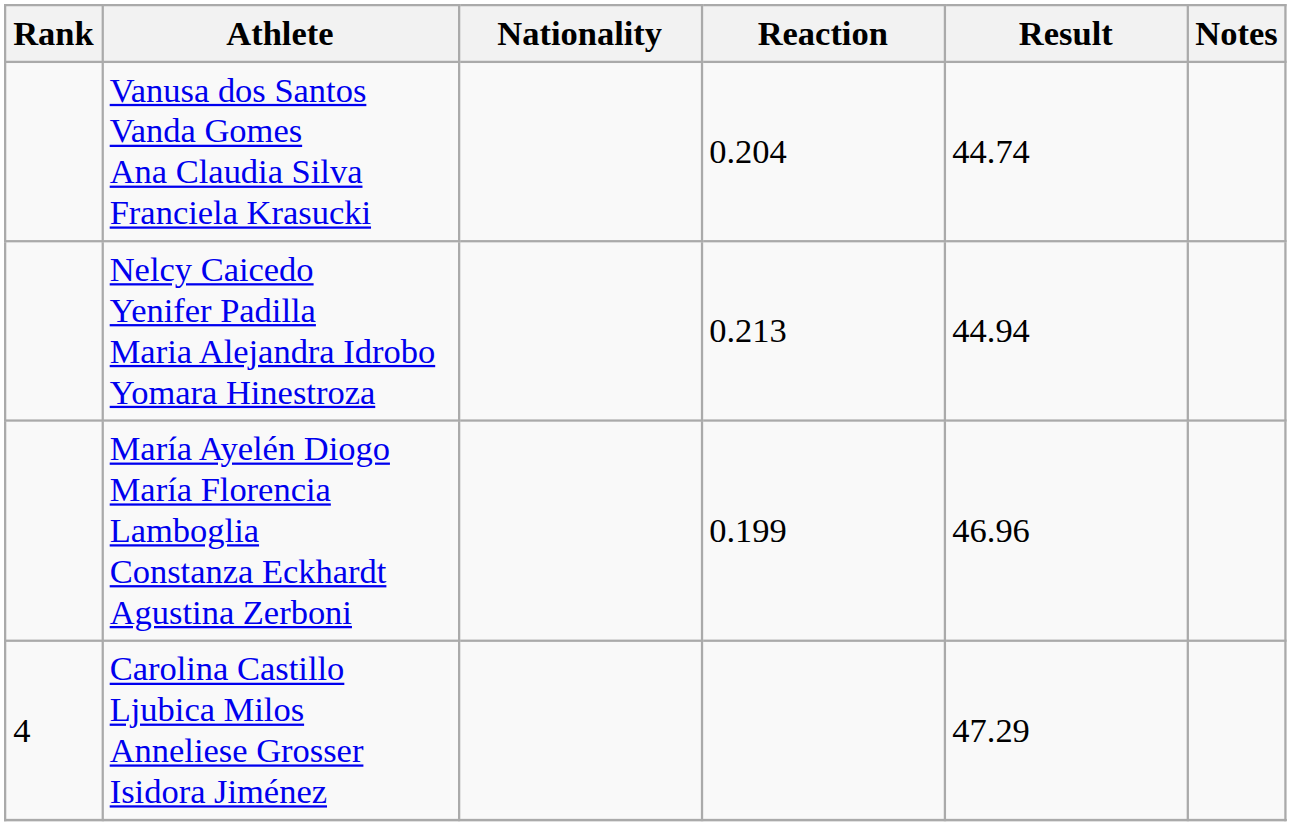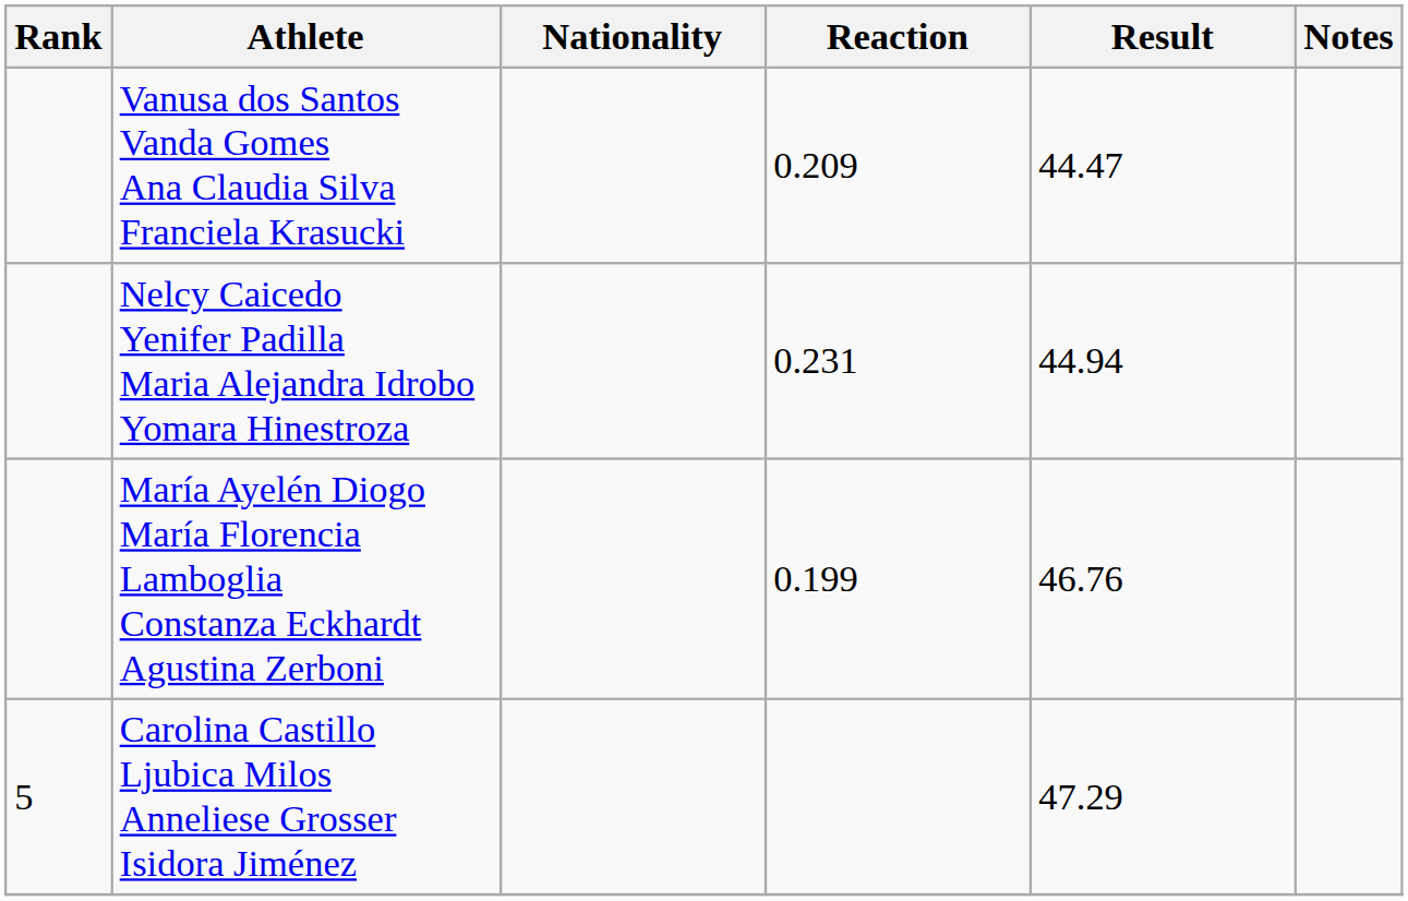row 2 | Reaction: 0.204 -> 0.209
row 2 | Result: 44.74 -> 44.47
row 3 | Reaction: 0.213 -> 0.231
row 4 | Result: 46.96 -> 46.76
row 5 | Rank: 4 -> 5
